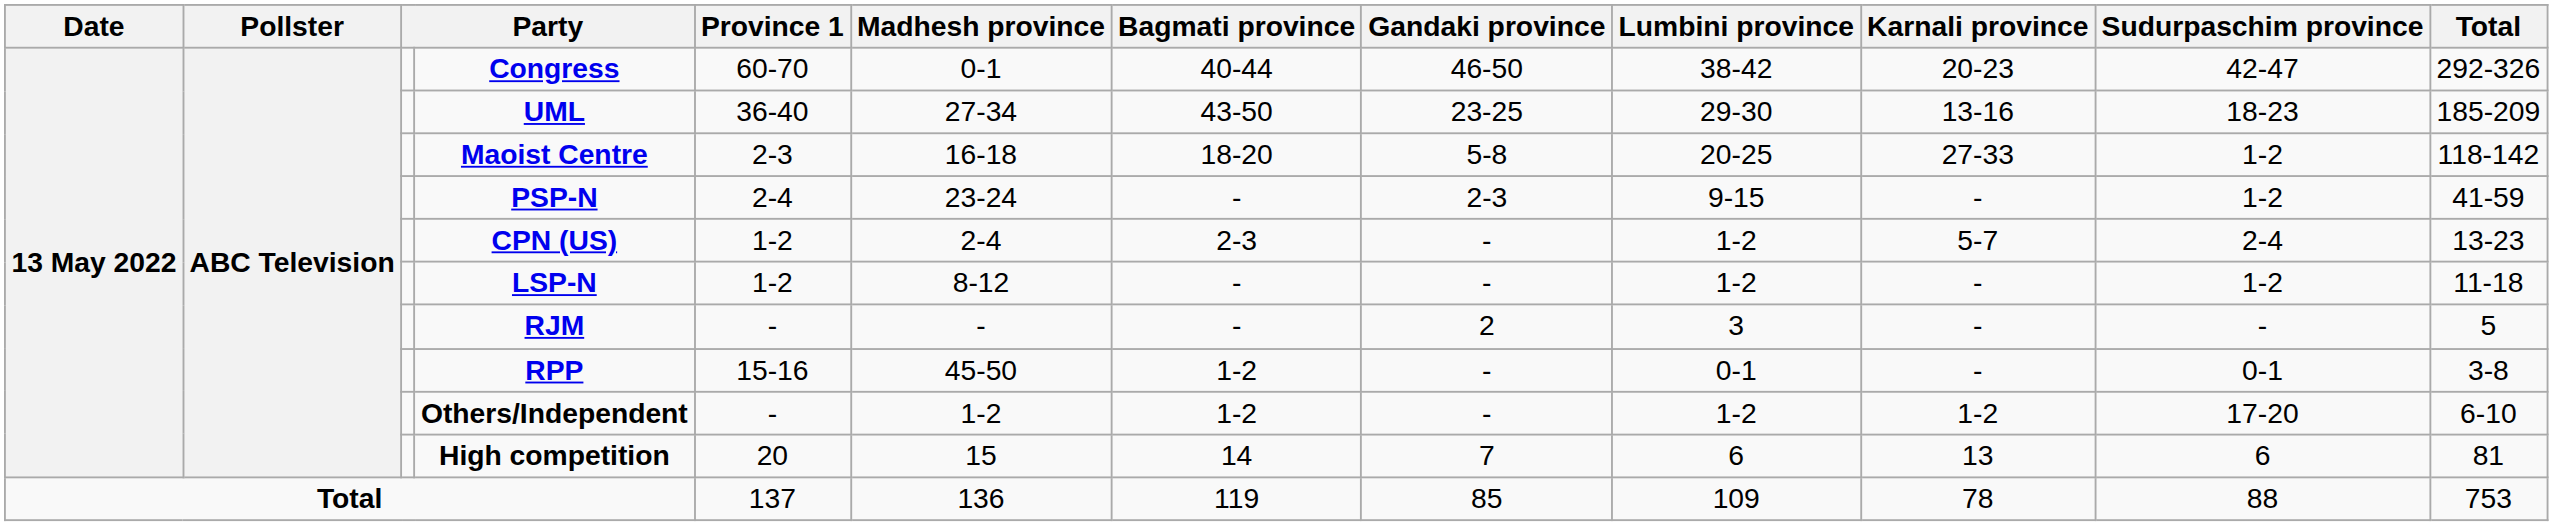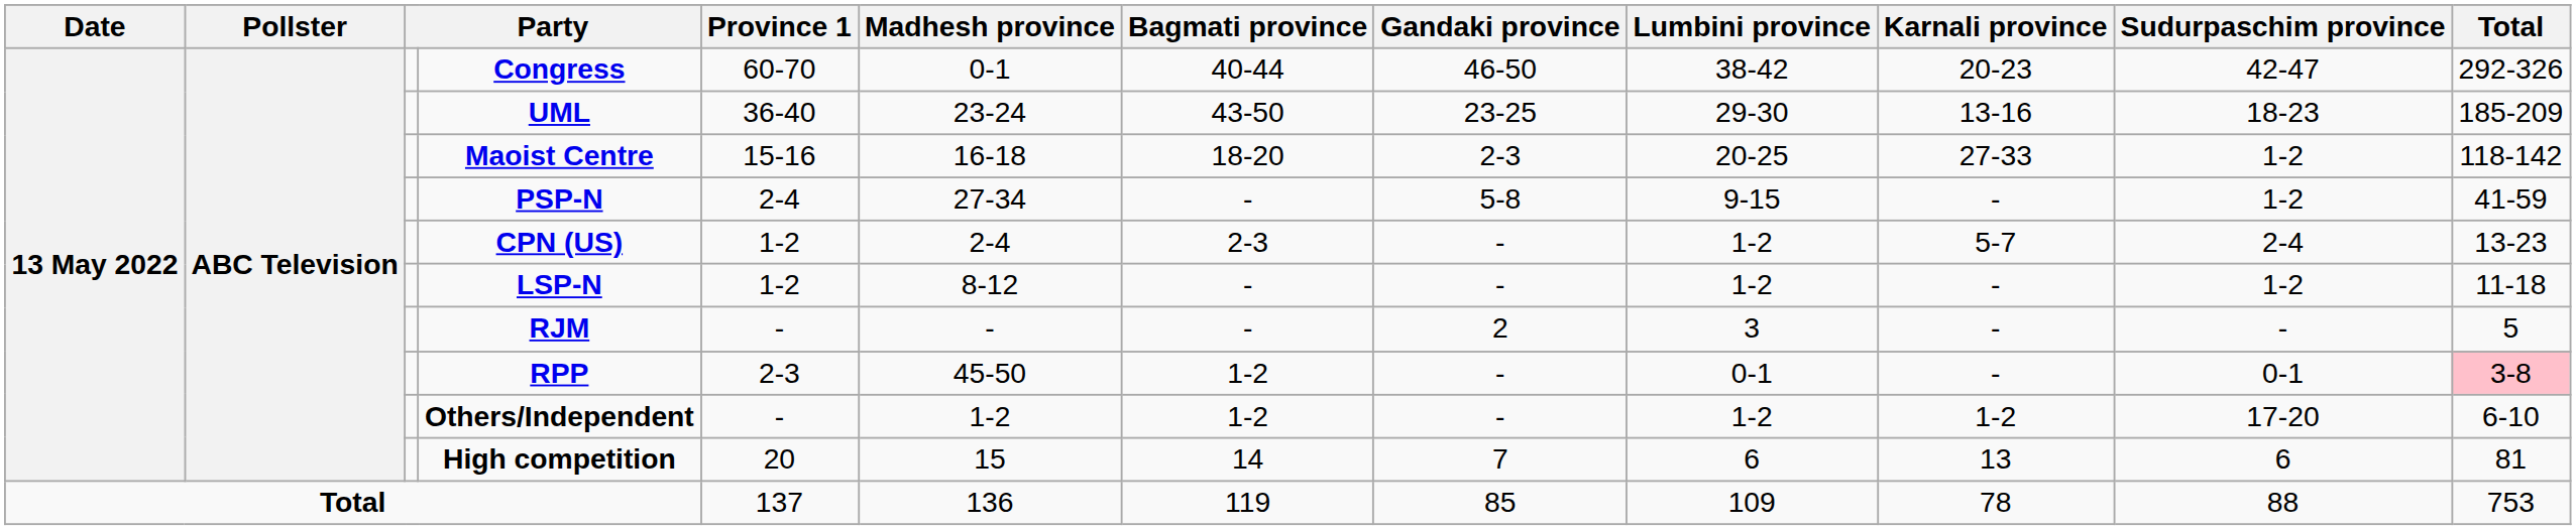UML | Madhesh province: 27-34 -> 23-24
Maoist Centre | Province 1: 2-3 -> 15-16
Maoist Centre | Gandaki province: 5-8 -> 2-3
PSP-N | Madhesh province: 23-24 -> 27-34
PSP-N | Gandaki province: 2-3 -> 5-8
RPP | Province 1: 15-16 -> 2-3
RPP | Total: no background -> pink background
